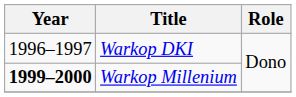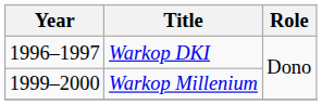Warkop Millenium | Year: bold -> normal
